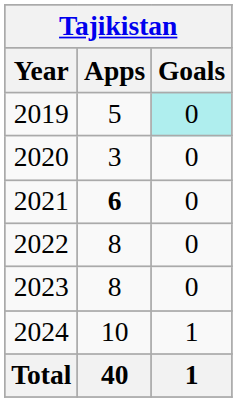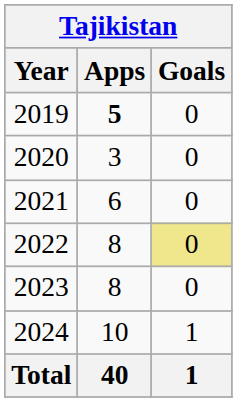2019 | Apps: normal -> bold
2019 | Goals: paleturquoise background -> no background
2021 | Apps: bold -> normal
2022 | Goals: no background -> khaki background
